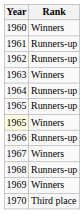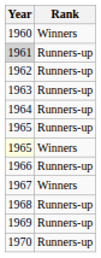row 3 | Year: no background -> lightgrey background
row 5 | Rank: Winners -> Runners-up
row 12 | Rank: Winners -> Runners-up
row 13 | Rank: Third place -> Runners-up
